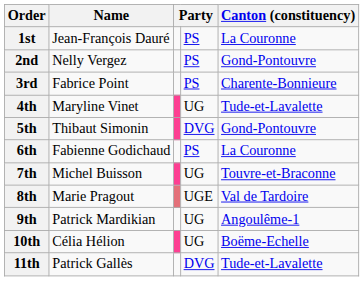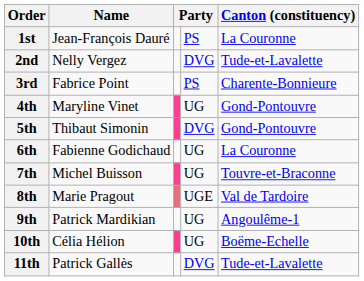2nd | column 4: PS -> DVG
2nd | Canton (constituency): Gond-Pontouvre -> Tude-et-Lavalette
4th | Canton (constituency): Tude-et-Lavalette -> Gond-Pontouvre
6th | column 4: PS -> UG
